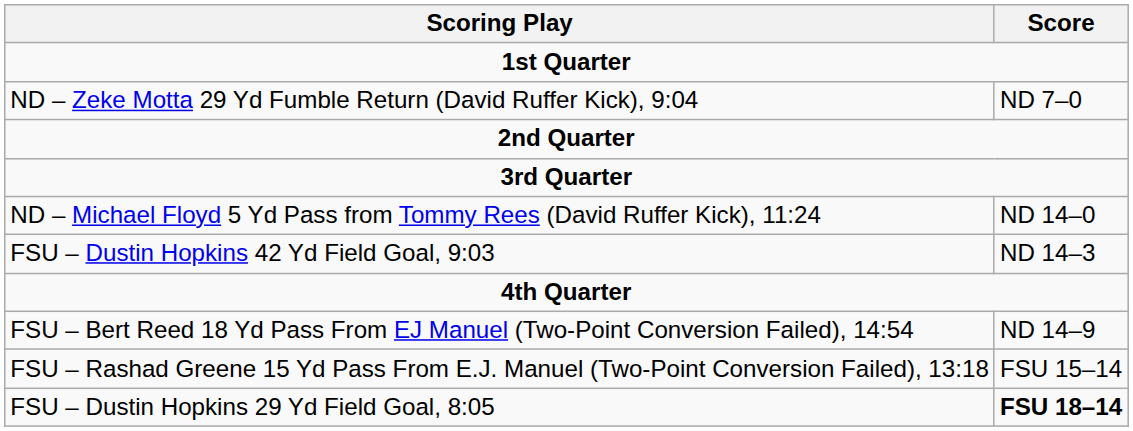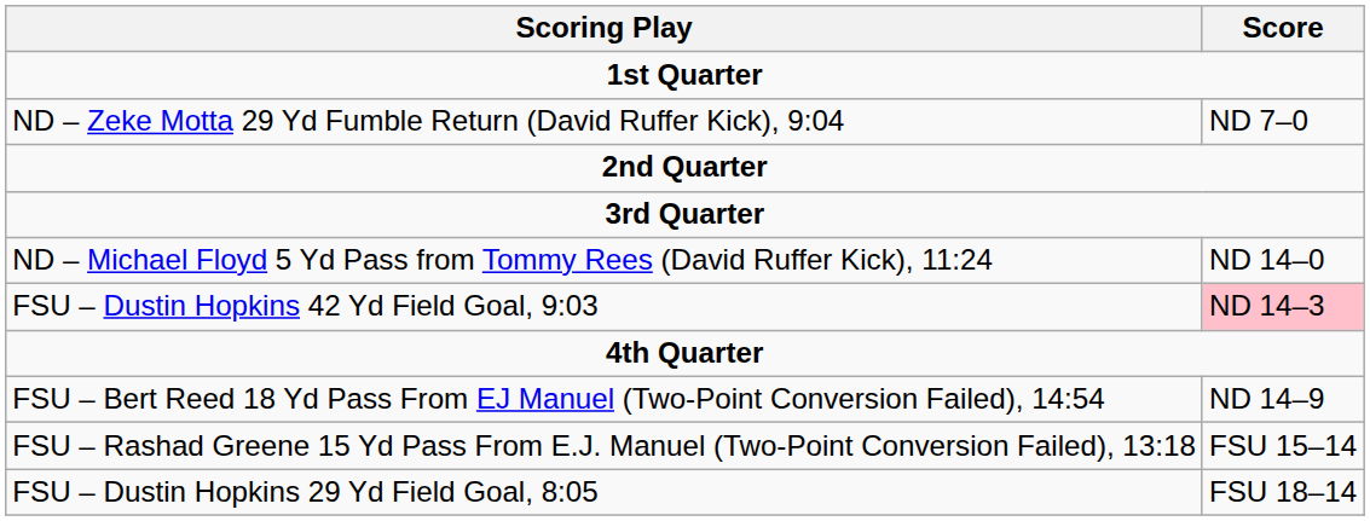FSU – Dustin Hopkins 42 Yd Field Goal, 9:03 | Score: no background -> pink background
FSU – Dustin Hopkins 29 Yd Field Goal, 8:05 | Score: bold -> normal
